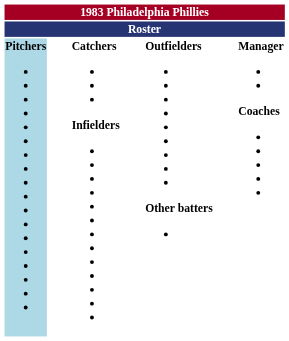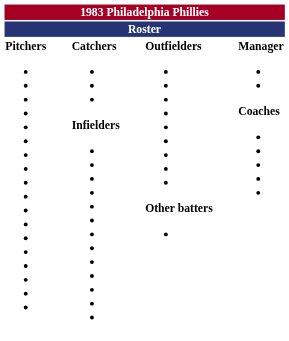Pitchers | column 1: lightblue background -> no background
